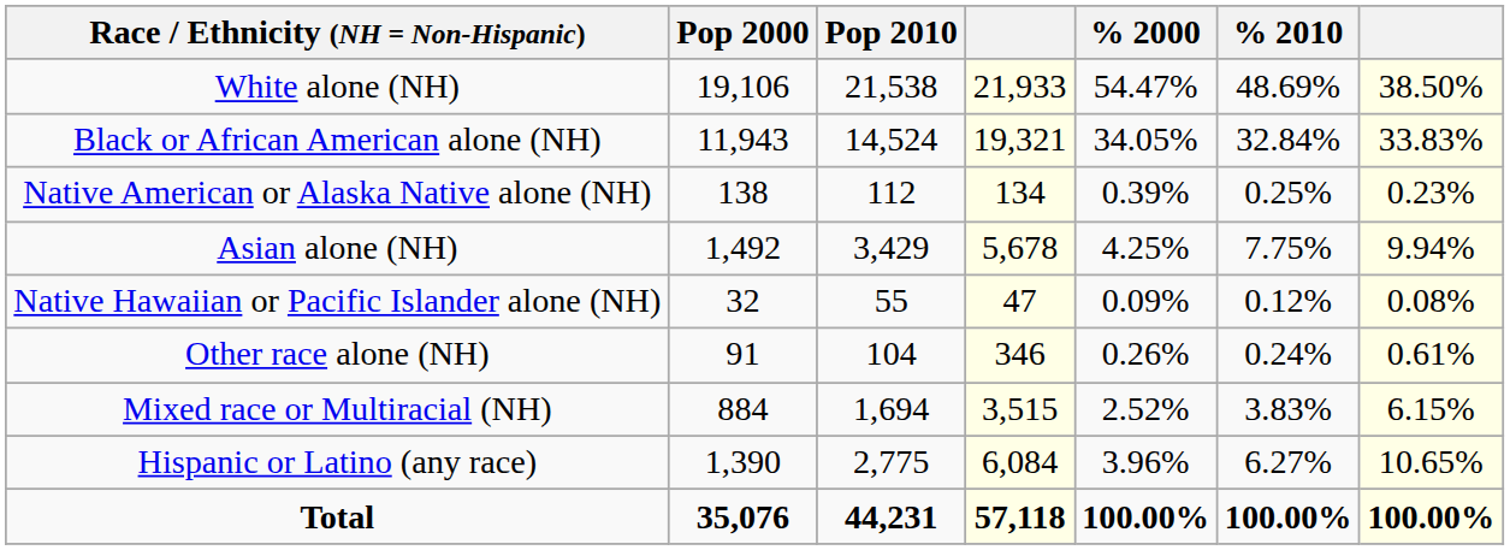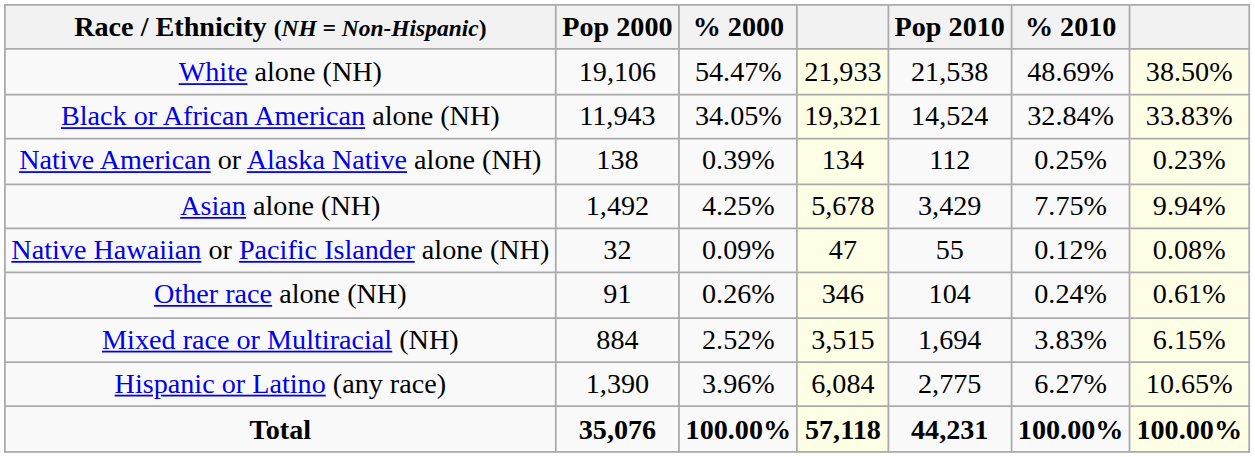columns swapped: Pop 2010 <-> % 2000
